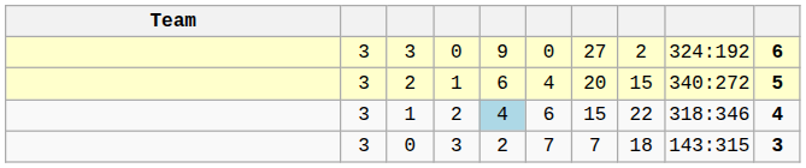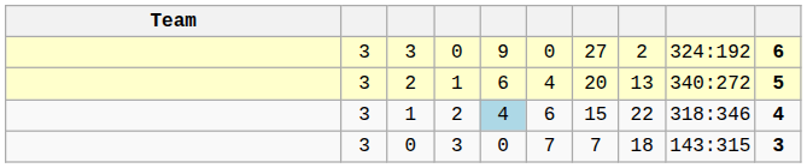row 3 | column 8: 15 -> 13
row 5 | column 5: 2 -> 0
